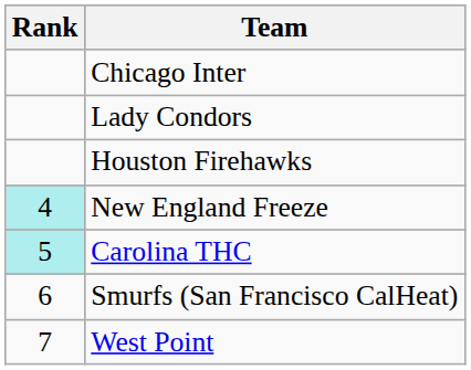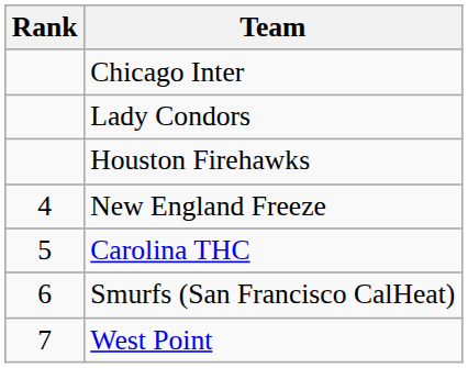New England Freeze | Rank: paleturquoise background -> no background
Carolina THC | Rank: paleturquoise background -> no background
